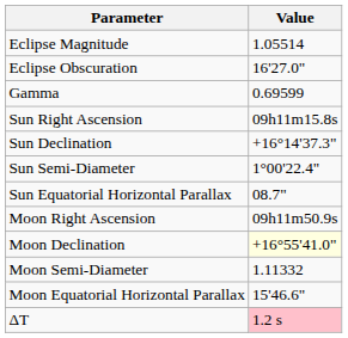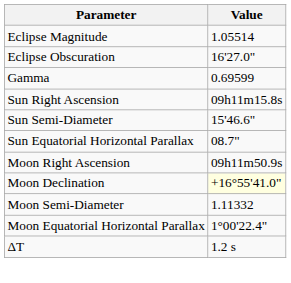- row: Sun Declination | +16°14'37.3"
Sun Semi-Diameter | Value: 1°00'22.4" -> 15'46.6"
Moon Equatorial Horizontal Parallax | Value: 15'46.6" -> 1°00'22.4"
ΔT | Value: pink background -> no background
